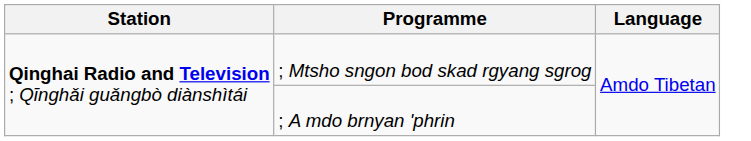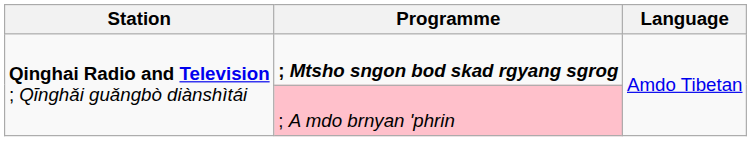; Mtsho sngon bod skad rgyang sgrog | Programme: normal -> bold
; A mdo brnyan 'phrin | Programme: no background -> pink background
